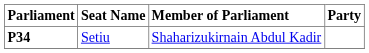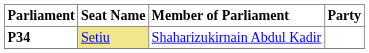P34 | Seat Name: no background -> khaki background
